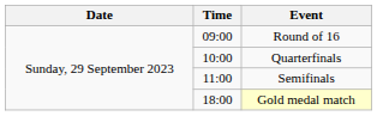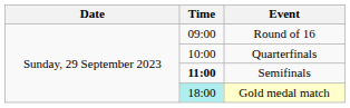Semifinals | Time: normal -> bold
Gold medal match | Time: no background -> paleturquoise background
